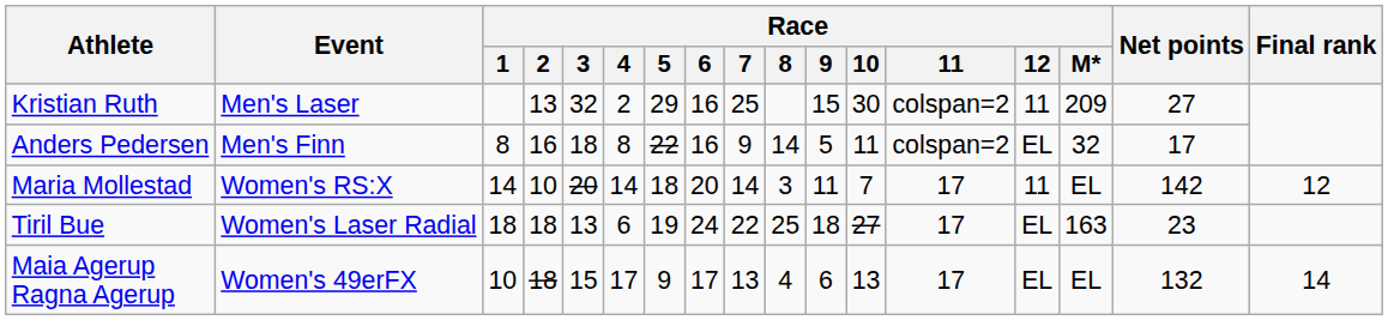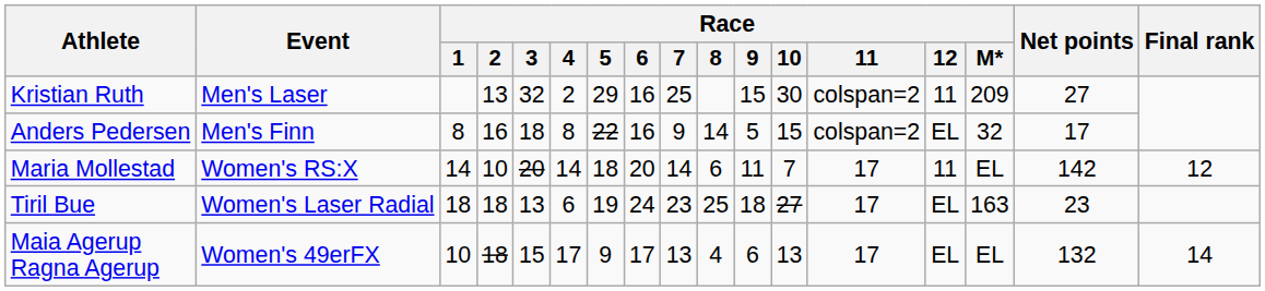Anders Pedersen | Race / 10: 11 -> 15
Maria Mollestad | Race / 8: 3 -> 6
Tiril Bue | Race / 7: 22 -> 23
